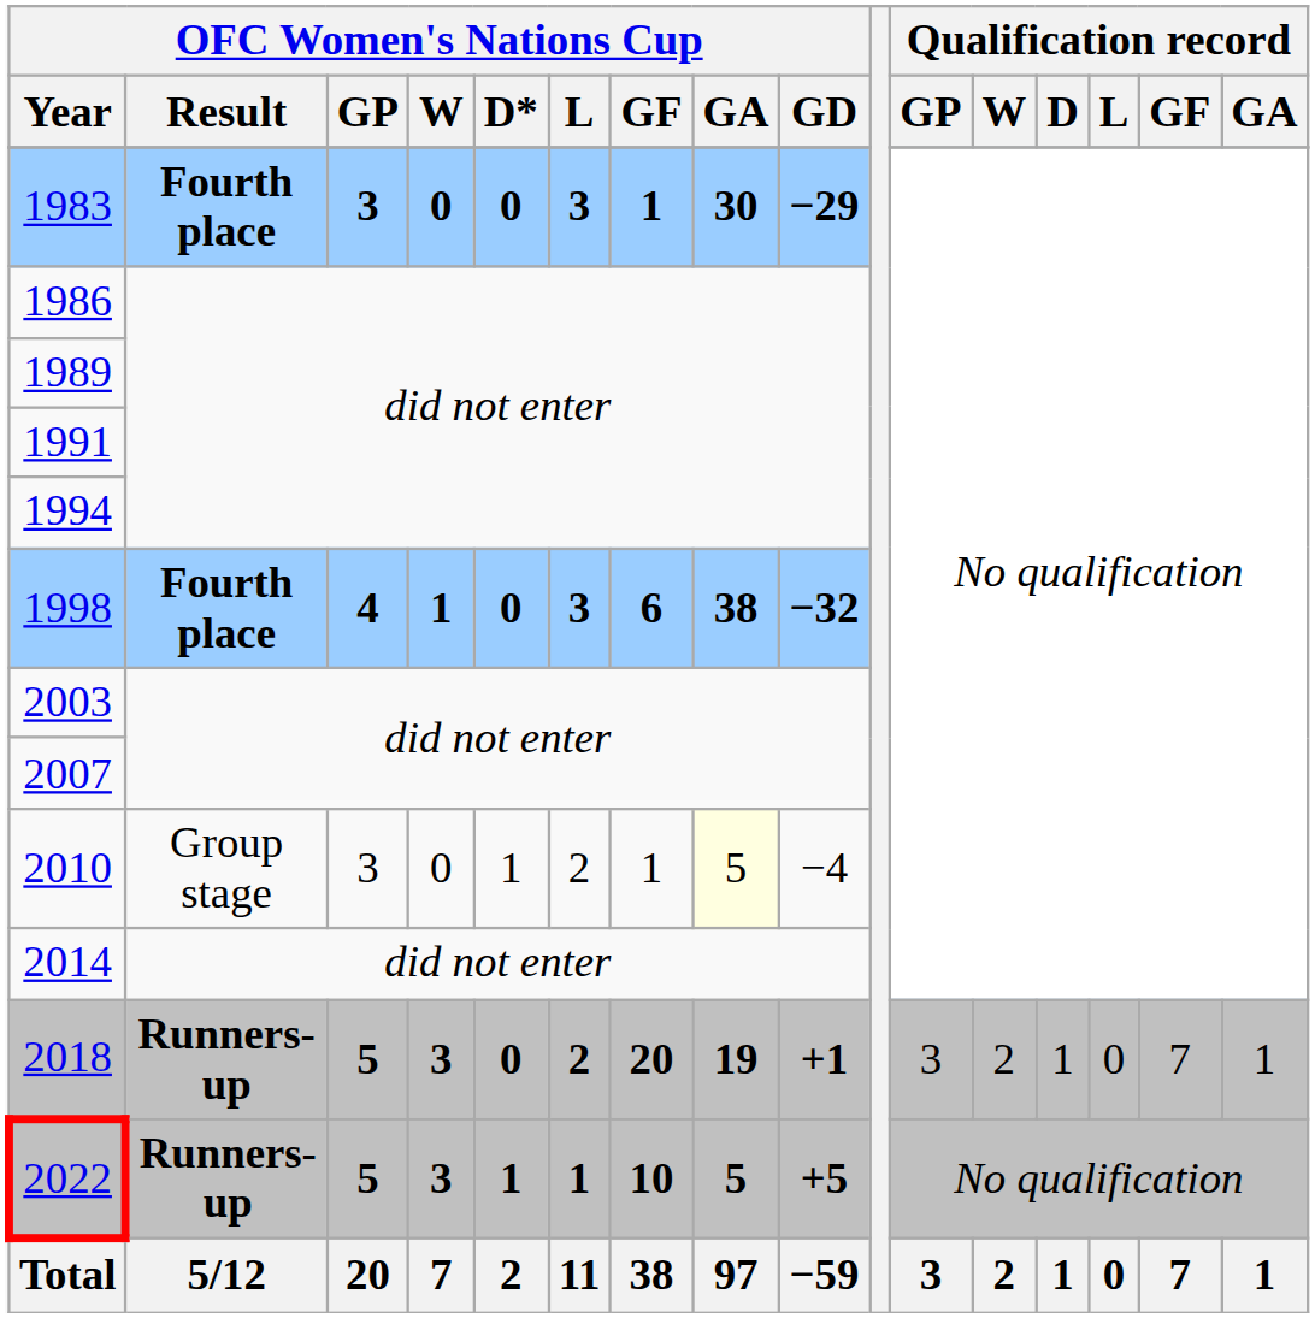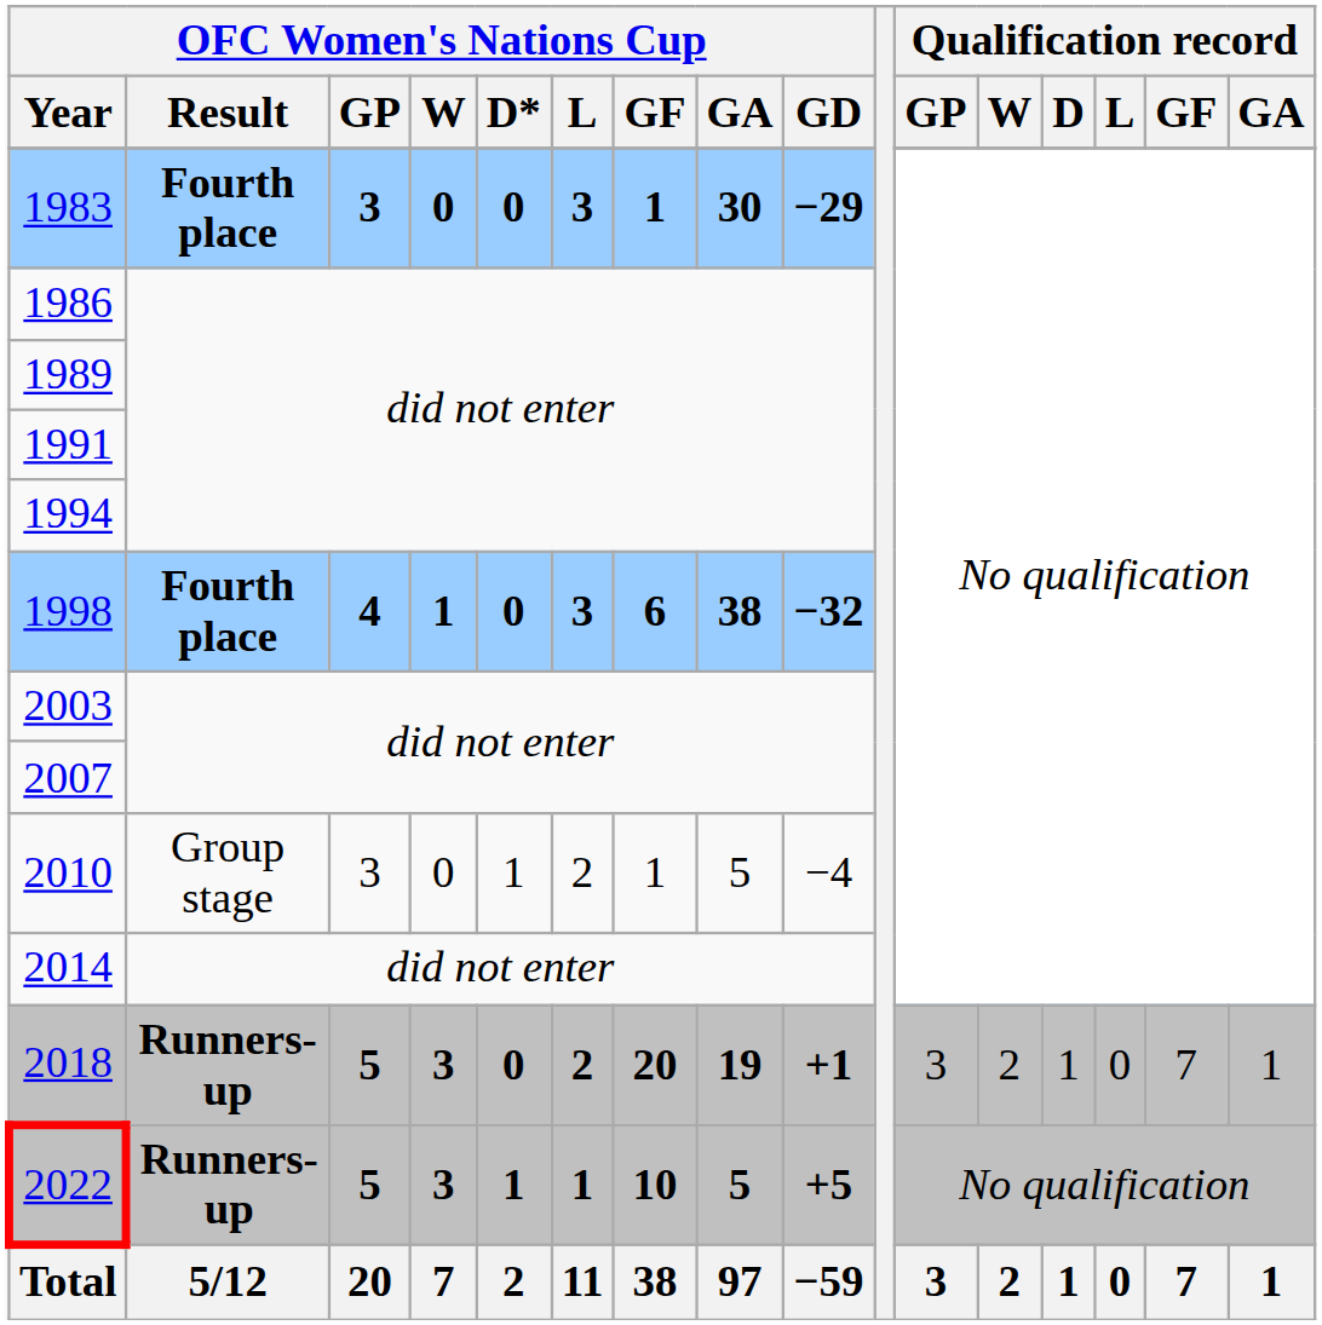2010 | OFC Women's Nations Cup / GA: lightyellow background -> no background
